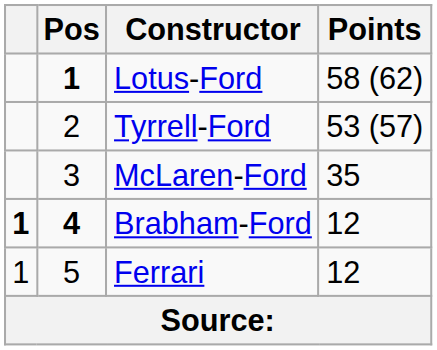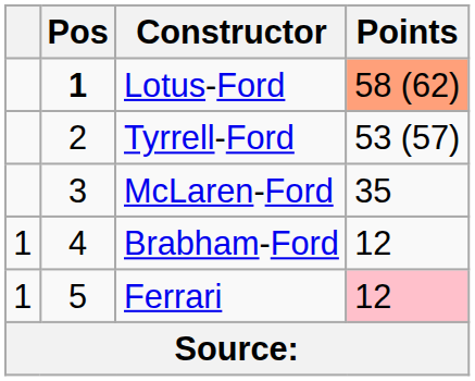Lotus-Ford | Points: no background -> lightsalmon background
Brabham-Ford | column 1: bold -> normal
Brabham-Ford | Pos: bold -> normal
Ferrari | Points: no background -> pink background
